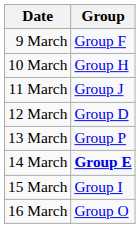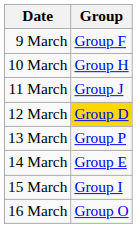12 March | Group: no background -> gold background
14 March | Group: bold -> normal
